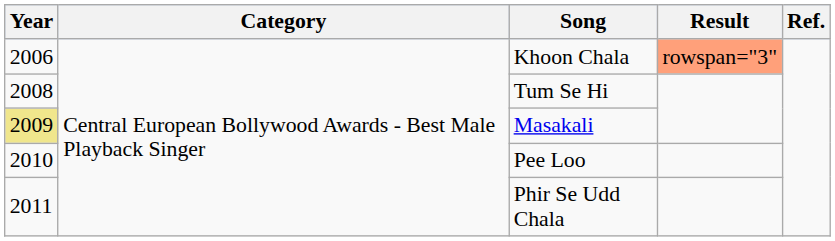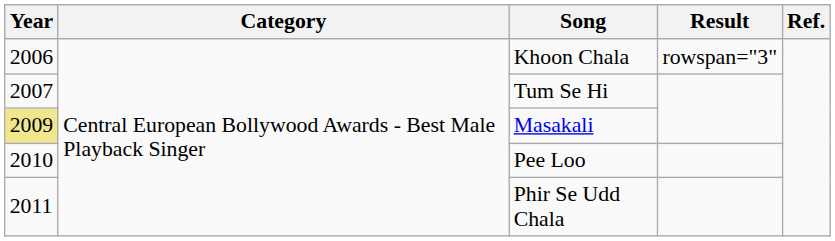Khoon Chala | Result: lightsalmon background -> no background
Tum Se Hi | Year: 2008 -> 2007
